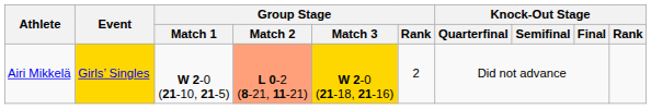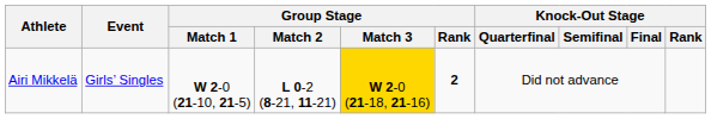Airi Mikkelä | Event: gold background -> no background
Airi Mikkelä | Group Stage / Match 2: lightsalmon background -> no background
Airi Mikkelä | Group Stage / Rank: normal -> bold
